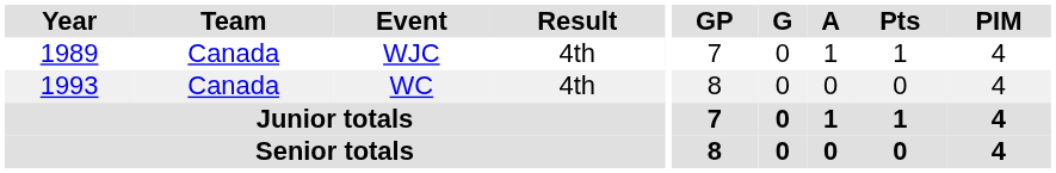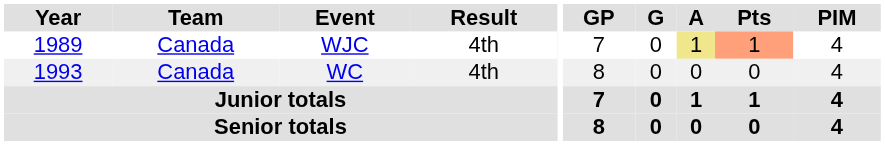WJC | A: no background -> khaki background
WJC | Pts: no background -> lightsalmon background
